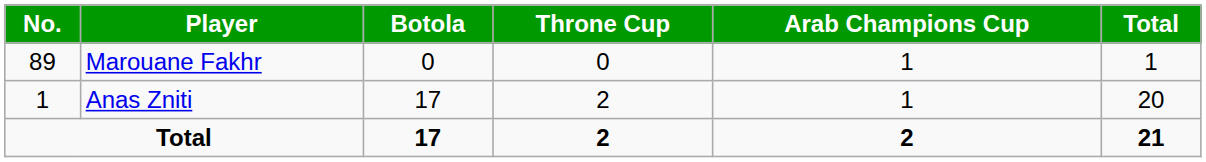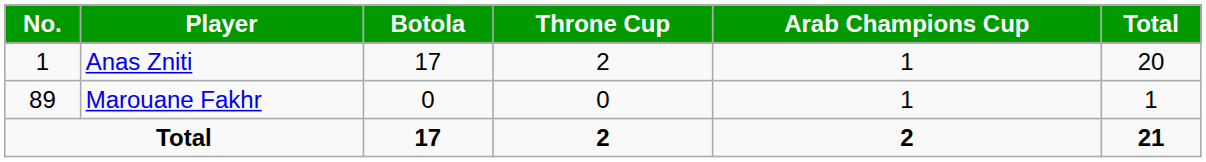rows swapped: Anas Zniti <-> Marouane Fakhr
